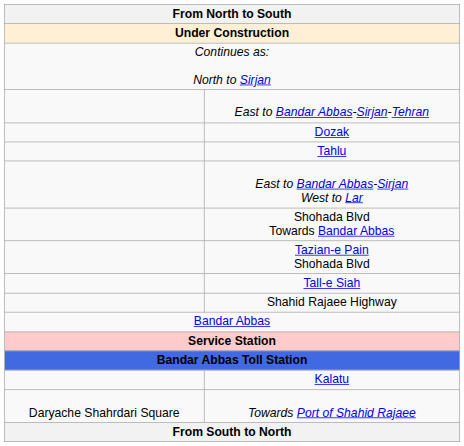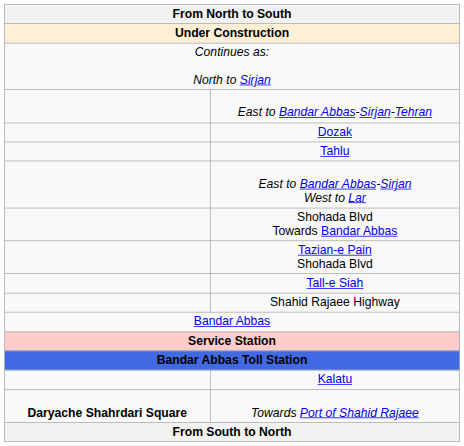Towards Port of Shahid Rajaee | column 1: normal -> bold
